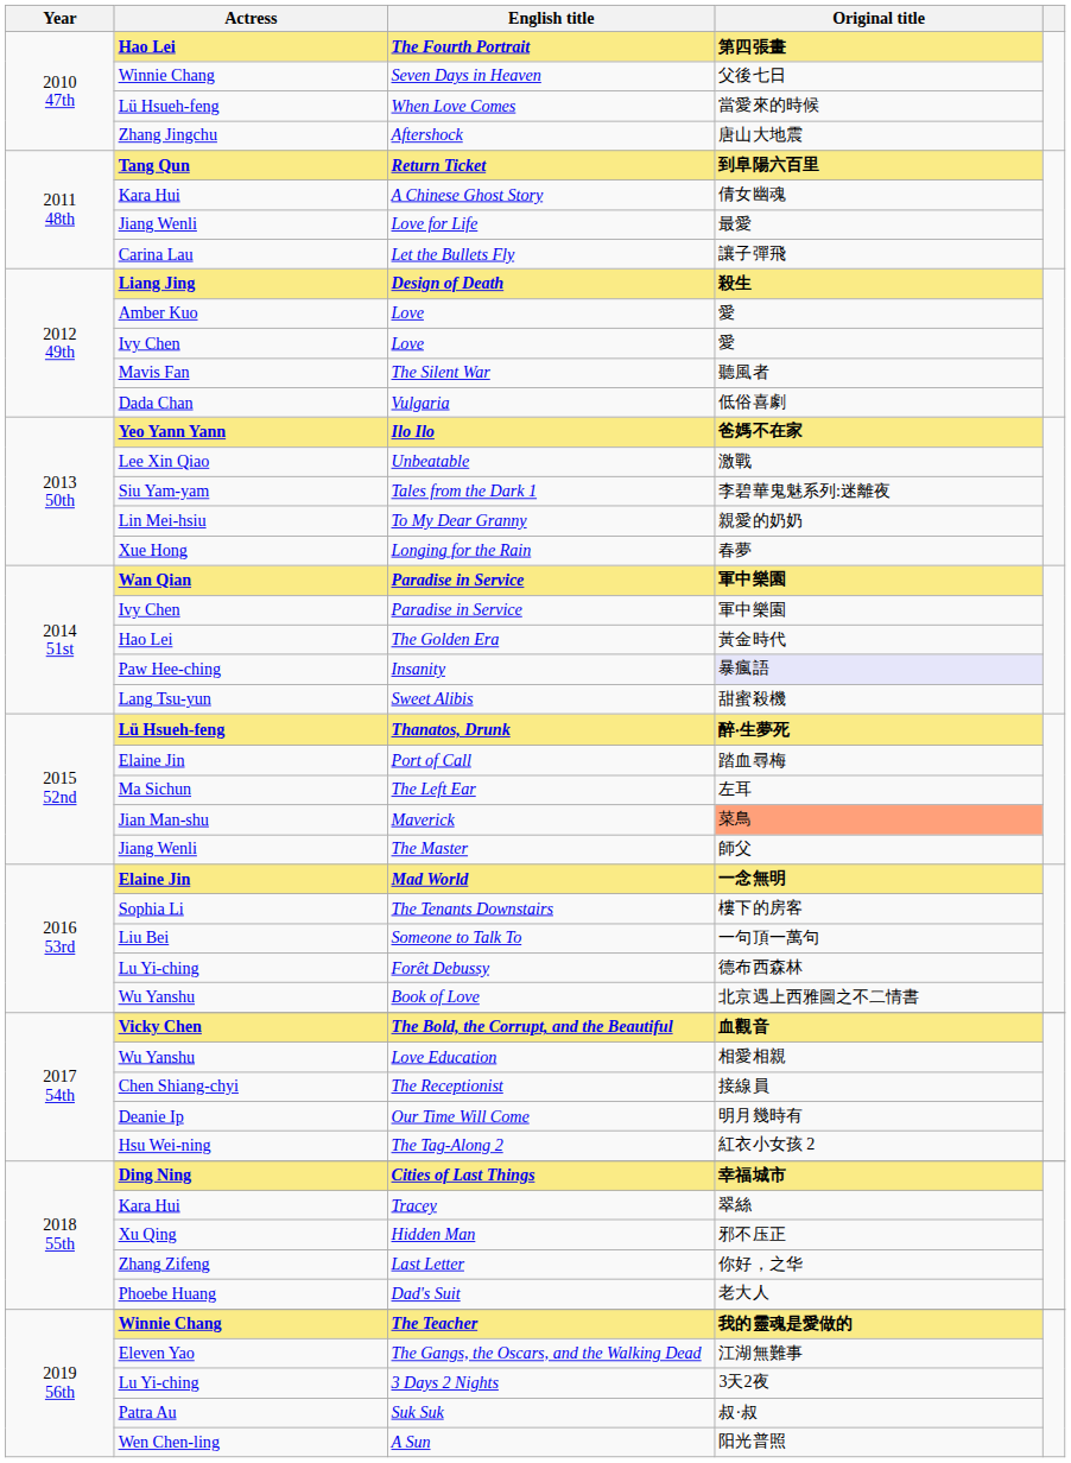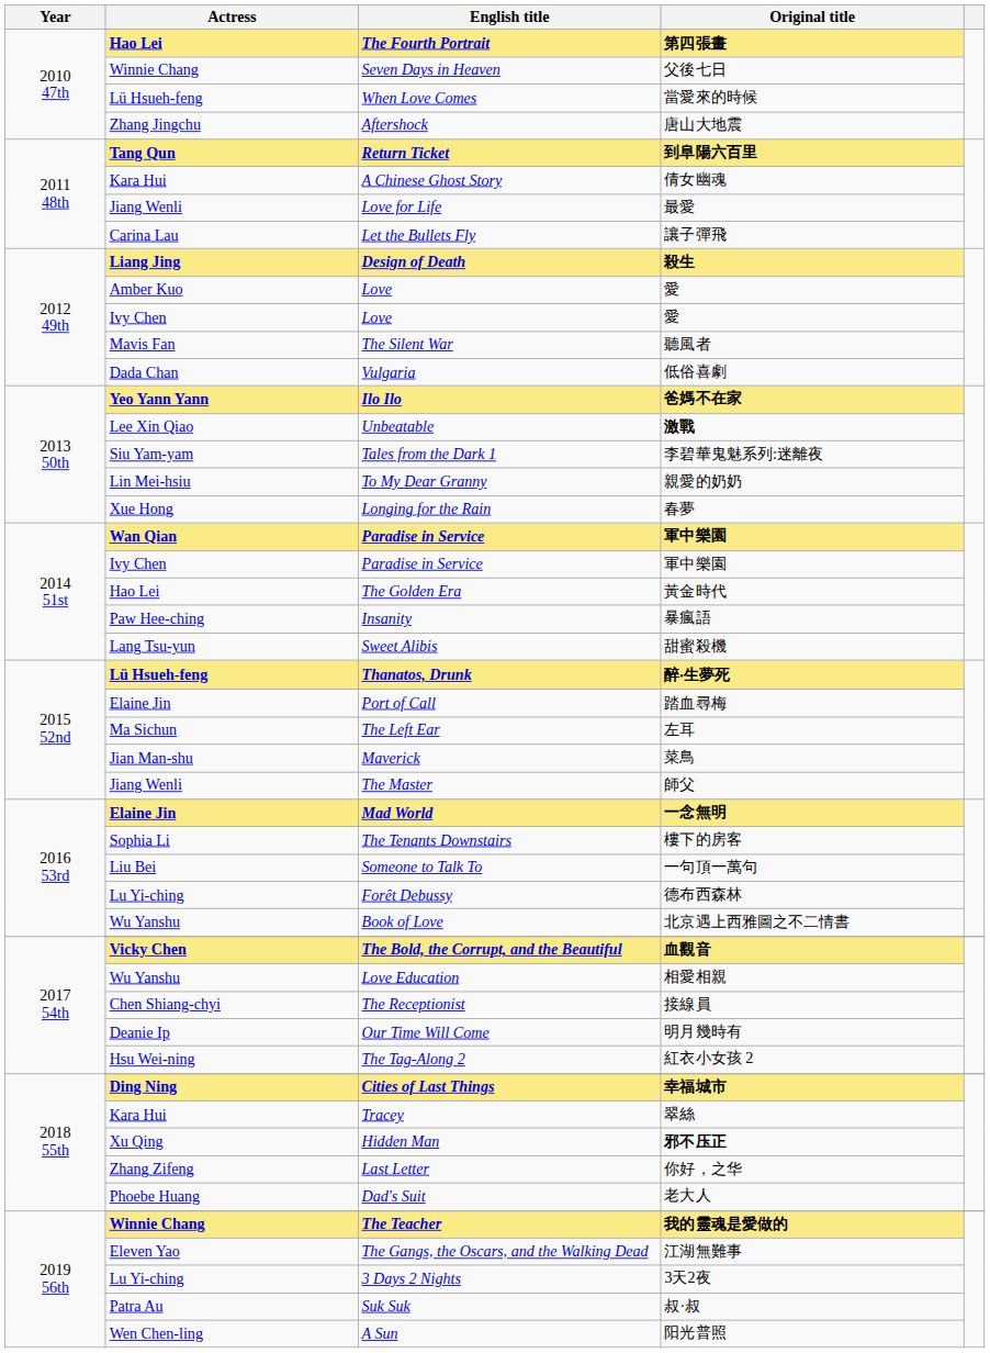Unbeatable | Original title: normal -> bold
Insanity | Original title: lavender background -> no background
Maverick | Original title: lightsalmon background -> no background
Hidden Man | Original title: normal -> bold
